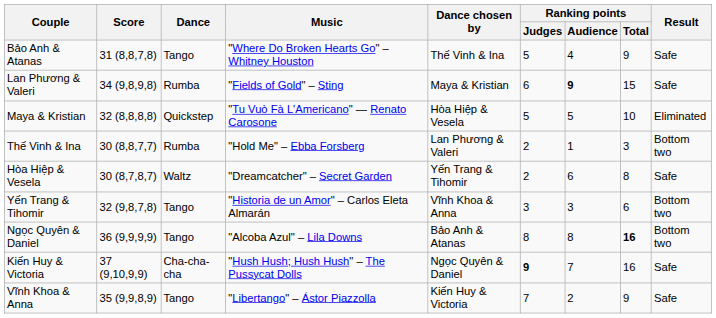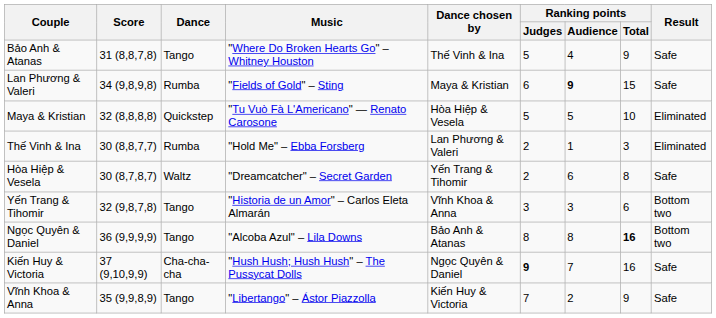row 6 | Result: Bottom two -> Eliminated
